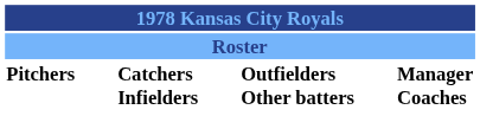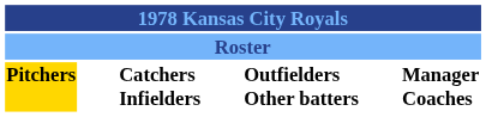Pitchers | column 1: no background -> gold background
